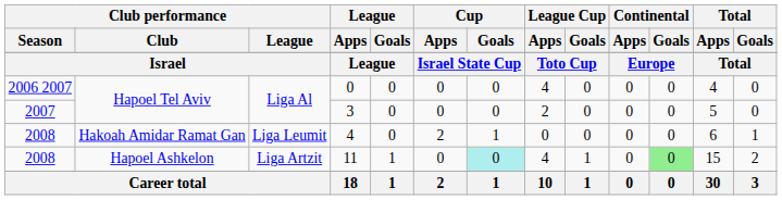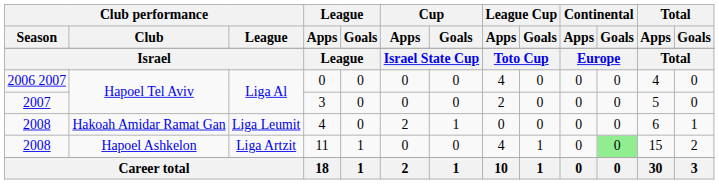11 | Cup / Goals: paleturquoise background -> no background
